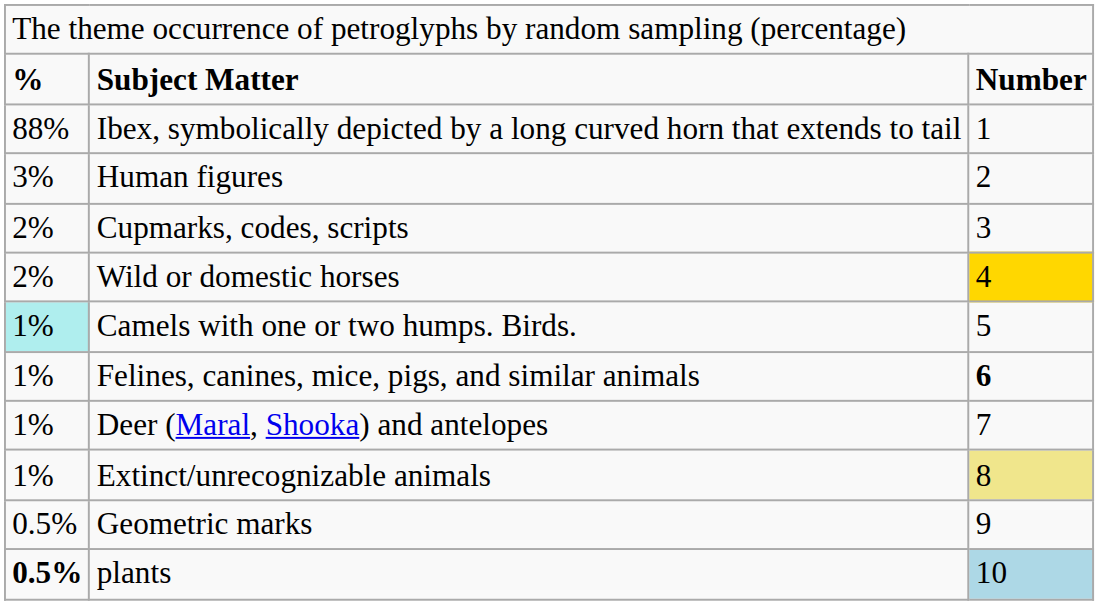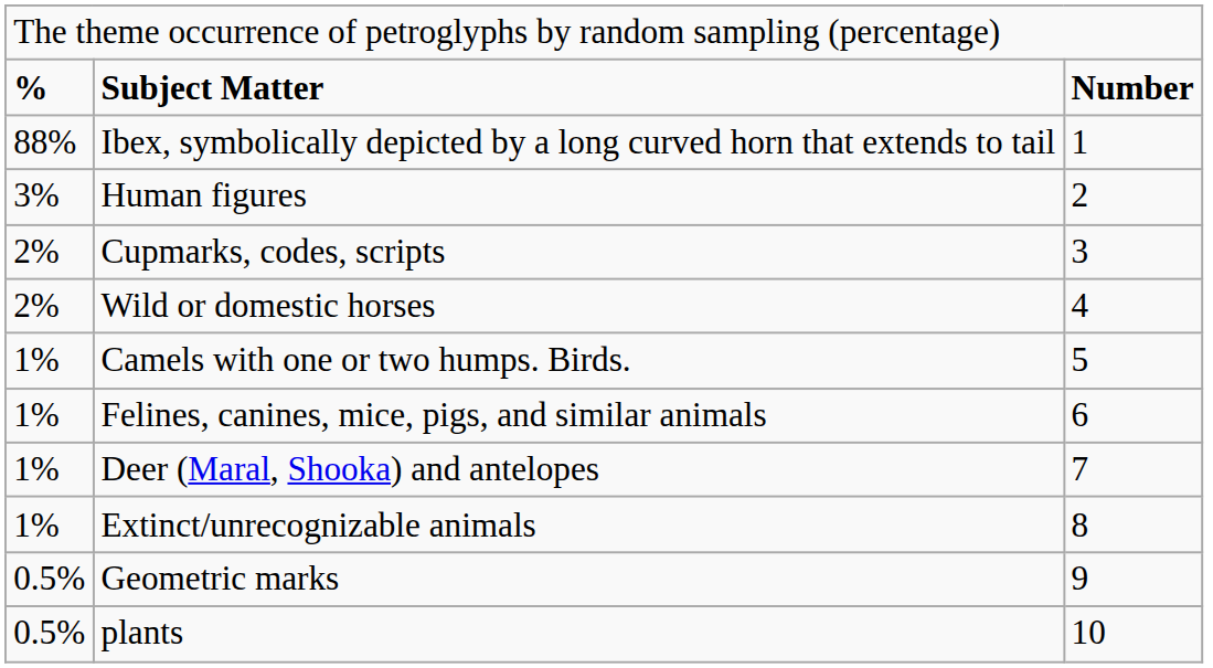Wild or domestic horses | column 3: gold background -> no background
Camels with one or two humps. Birds. | column 1: paleturquoise background -> no background
Felines, canines, mice, pigs, and similar animals | column 3: bold -> normal
Extinct/unrecognizable animals | column 3: khaki background -> no background
plants | column 1: bold -> normal
plants | column 3: lightblue background -> no background
